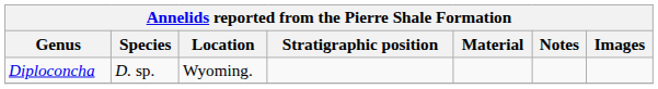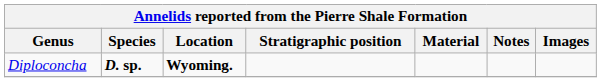Diploconcha | Species: normal -> bold
Diploconcha | Location: normal -> bold
